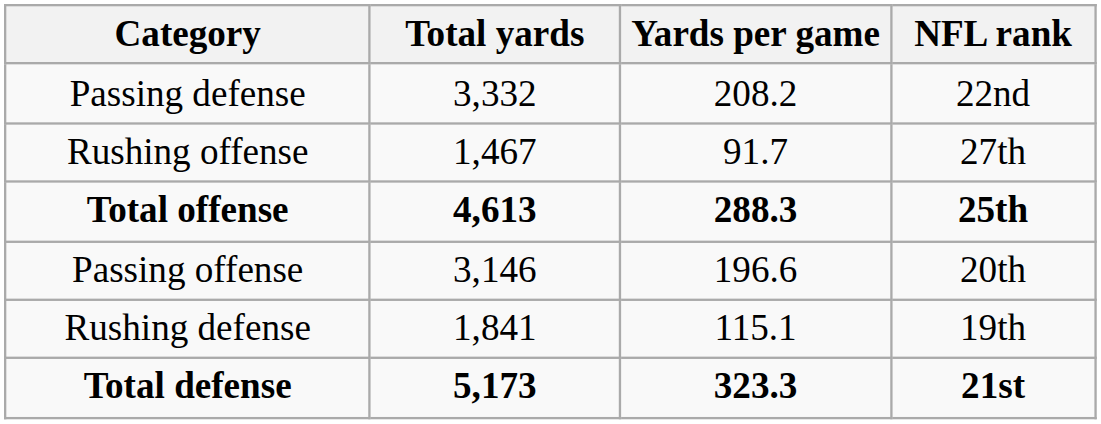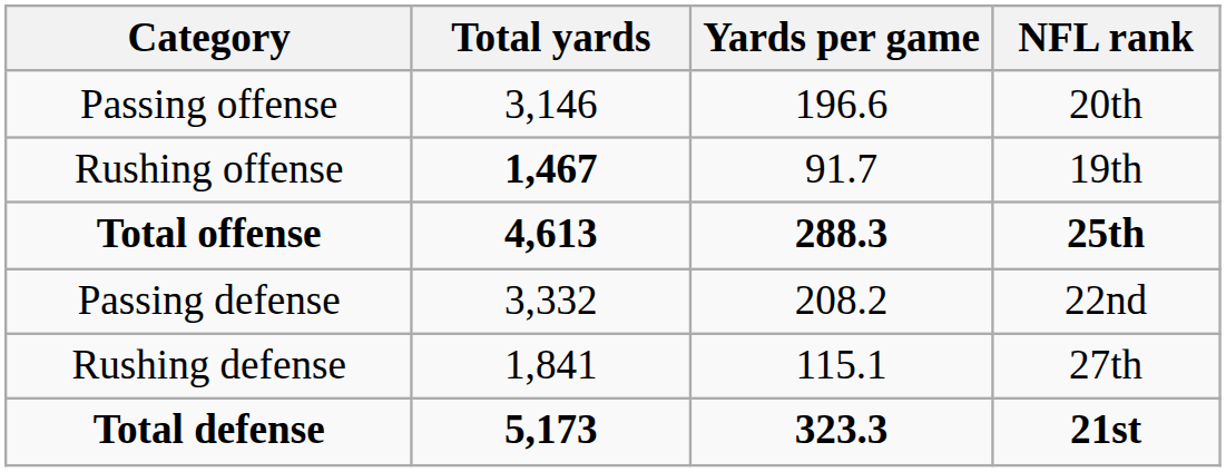rows swapped: Passing offense <-> Passing defense
Rushing offense | Total yards: normal -> bold
Rushing offense | NFL rank: 27th -> 19th
Rushing defense | NFL rank: 19th -> 27th
